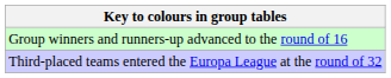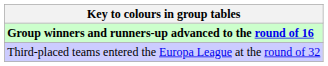row 2 | column 1: normal -> bold
